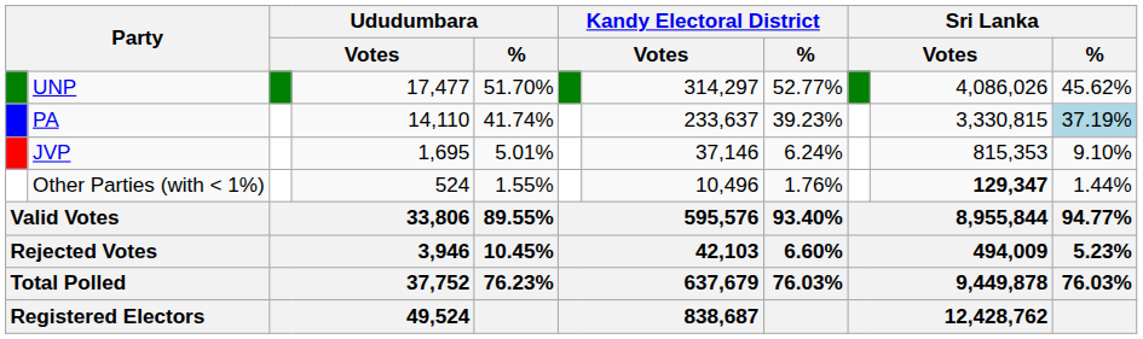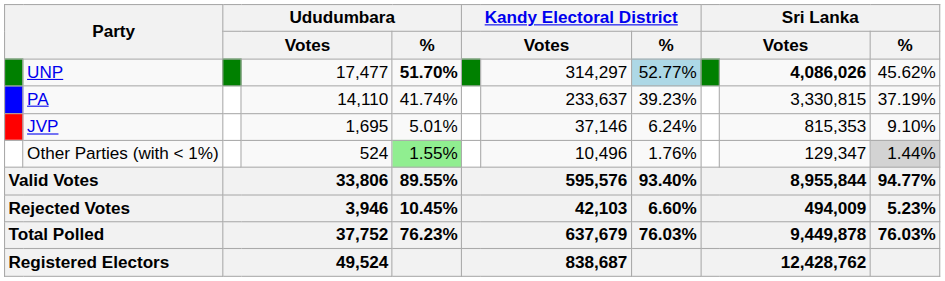UNP | Ududumbara / %: normal -> bold
UNP | Kandy Electoral District / %: no background -> lightblue background
UNP | column 10: normal -> bold
PA | Sri Lanka / %: lightblue background -> no background
Other Parties (with < 1%) | Ududumbara / %: no background -> lightgreen background
Other Parties (with < 1%) | column 10: bold -> normal
Other Parties (with < 1%) | Sri Lanka / %: no background -> lightgrey background
